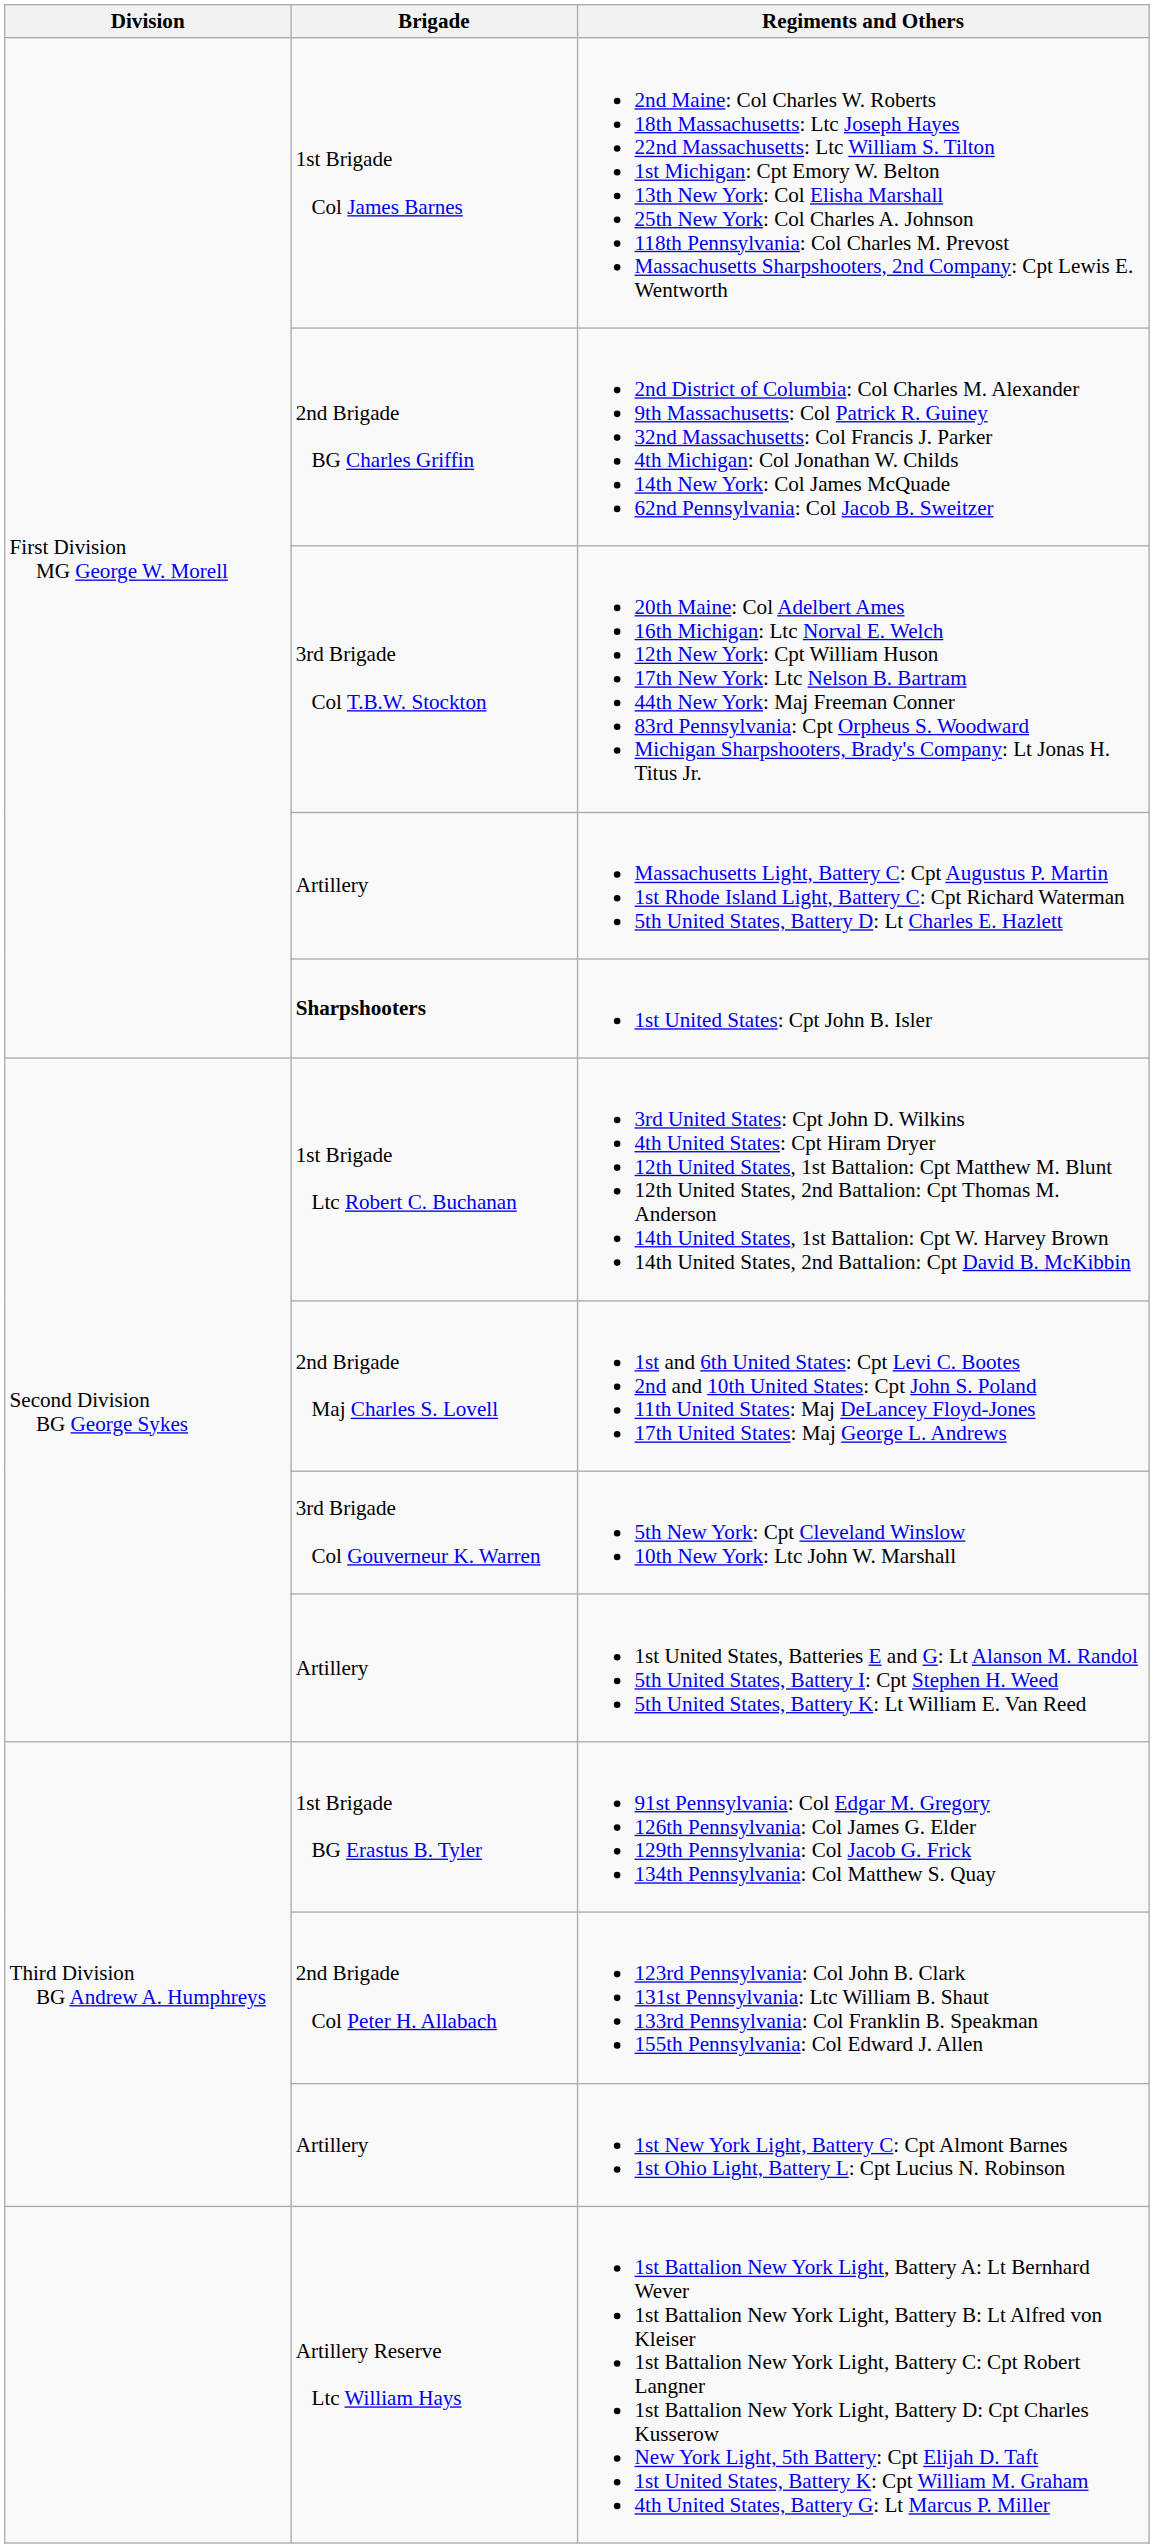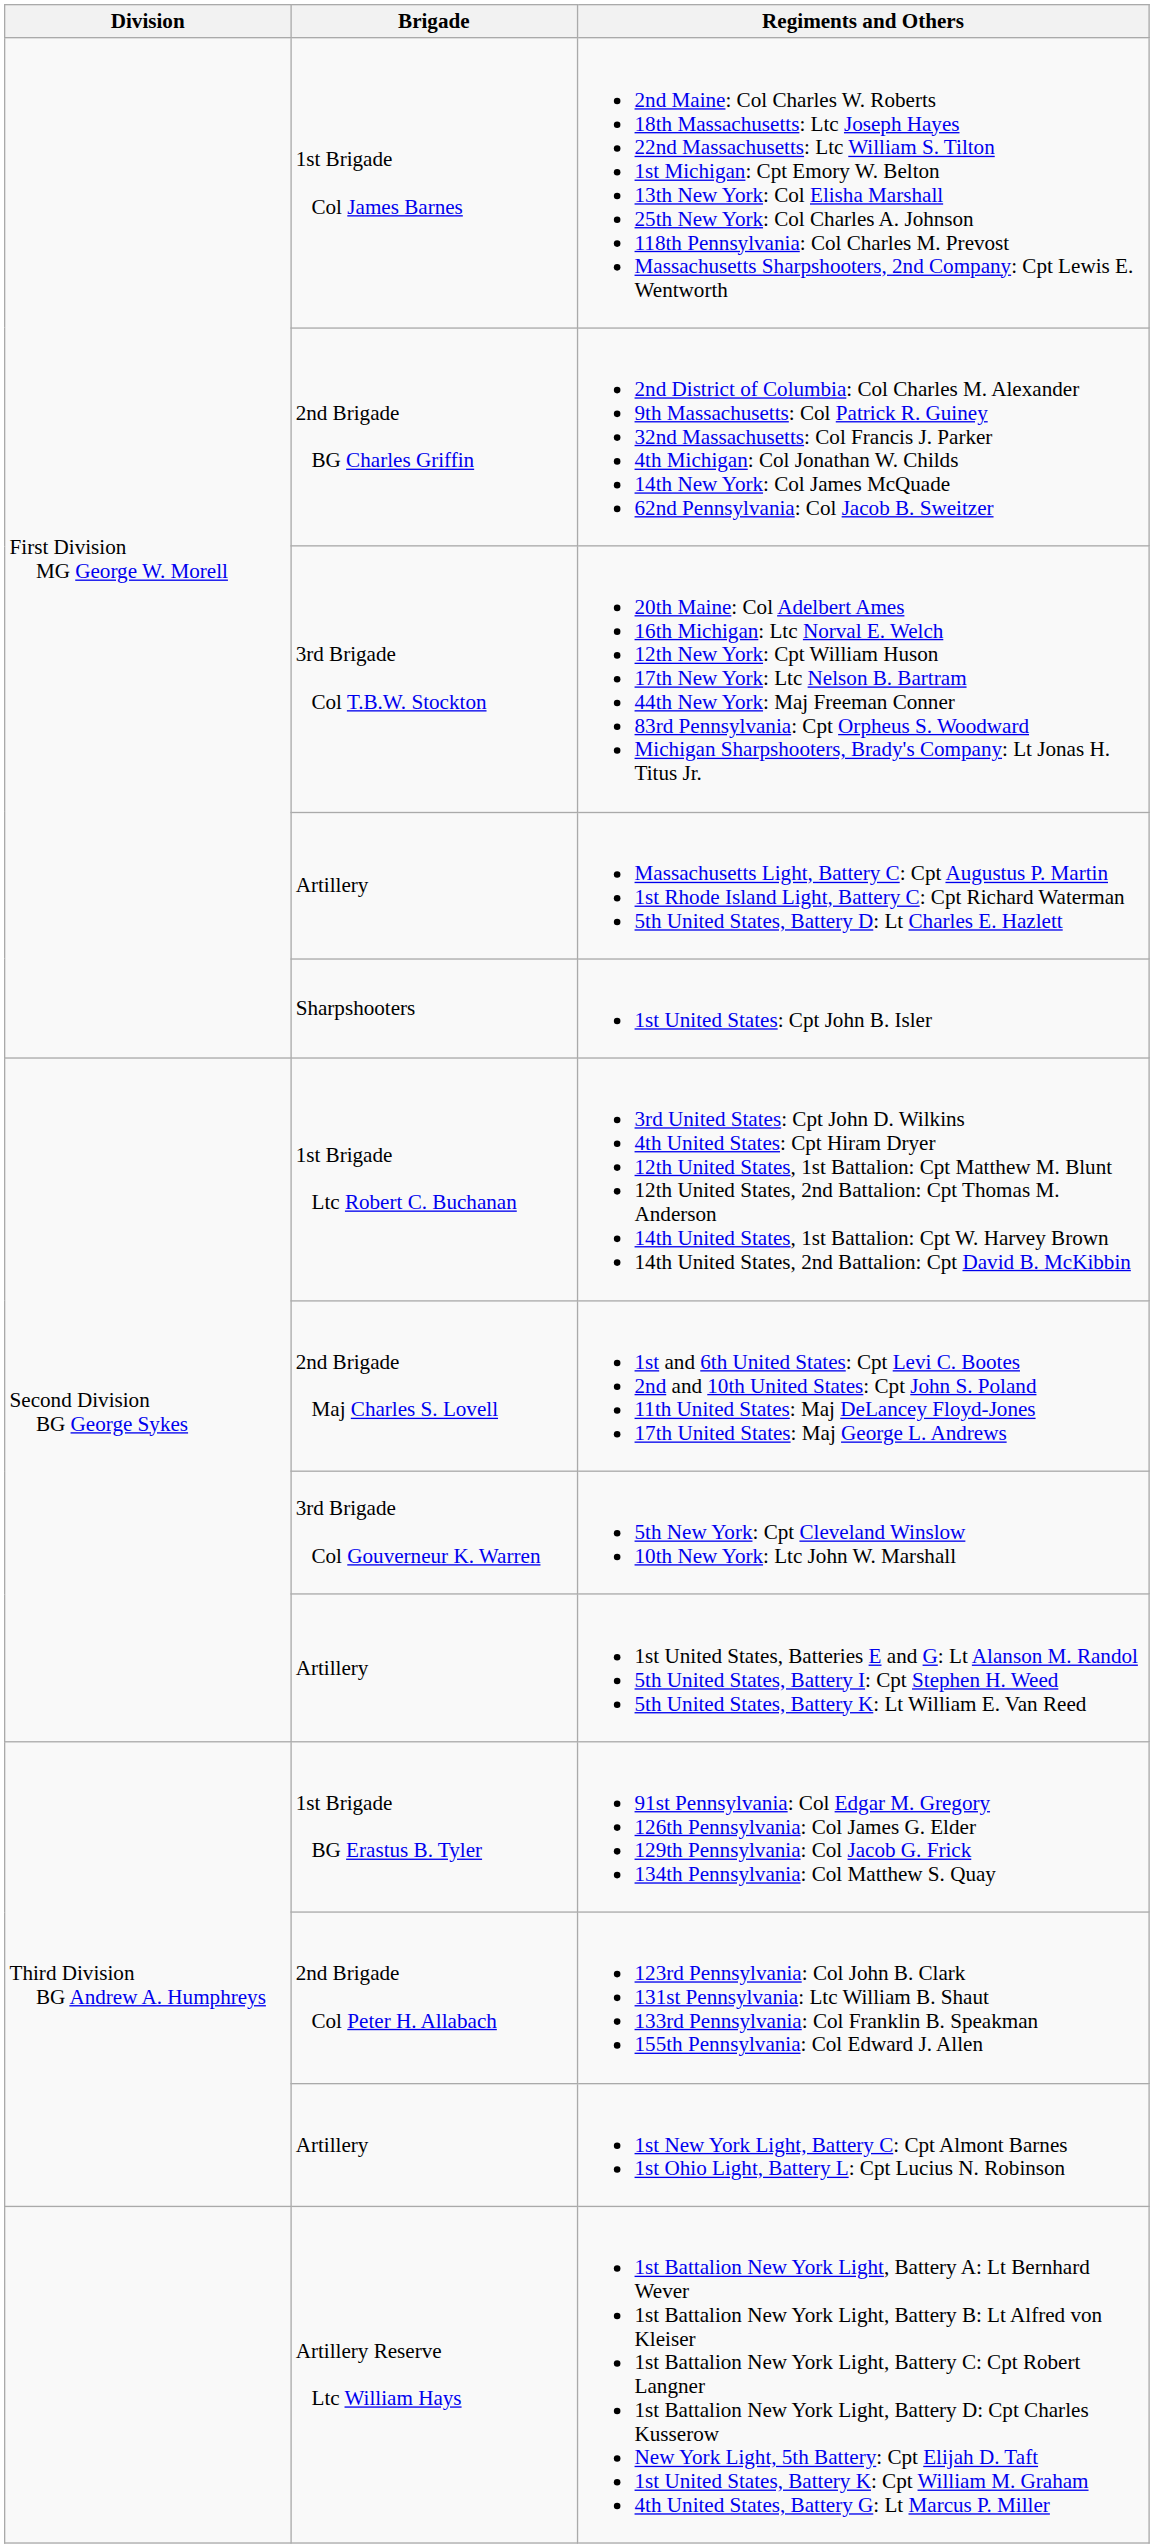1st United States: Cpt John B. Isler | Brigade: bold -> normal
